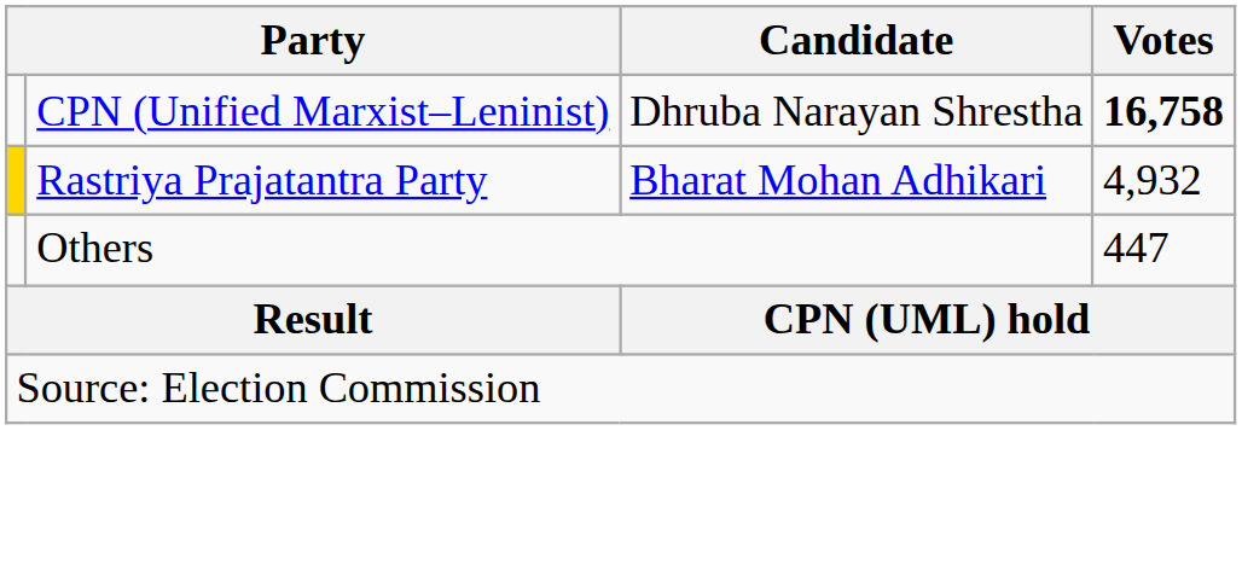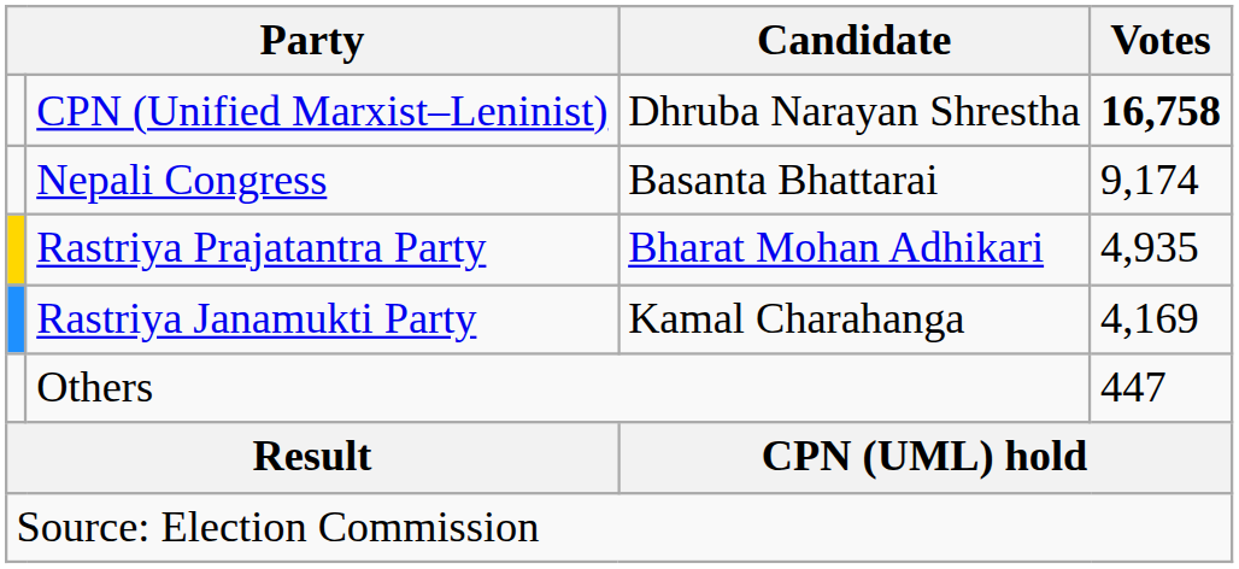+ row: Nepali Congress | Basanta Bhattarai | 9,174
Rastriya Prajatantra Party | Votes: 4,932 -> 4,935
+ row: Rastriya Janamukti Party | Kamal Charahanga | 4,169
